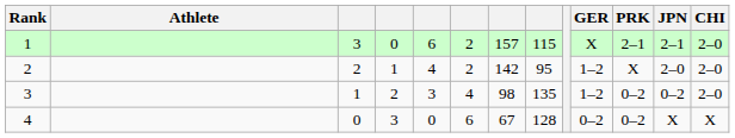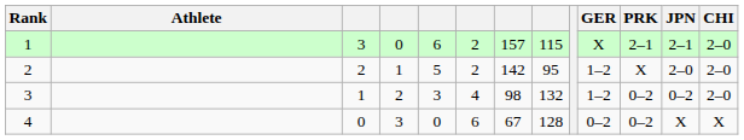row 3 | column 5: 4 -> 5
row 4 | column 8: 135 -> 132
